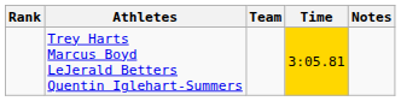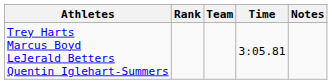columns swapped: Rank <-> Athletes
row 2 | Time: gold background -> no background
